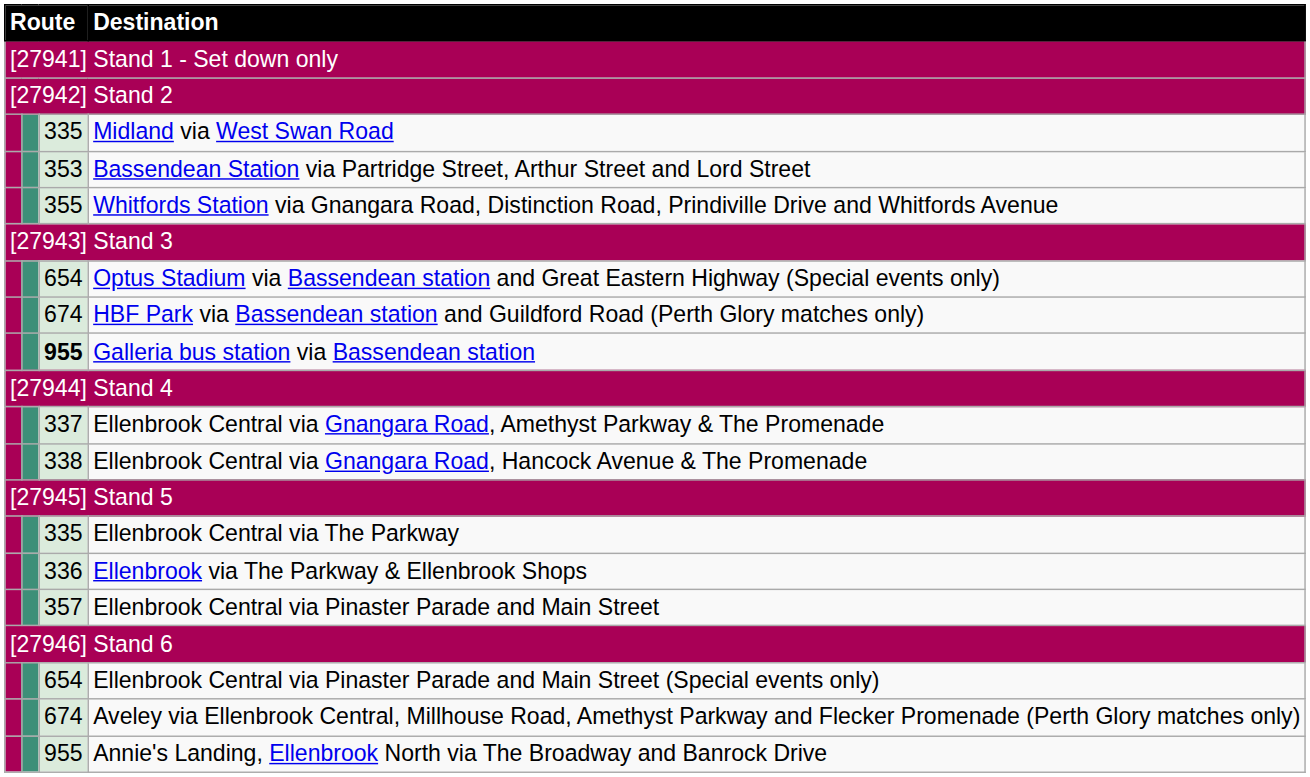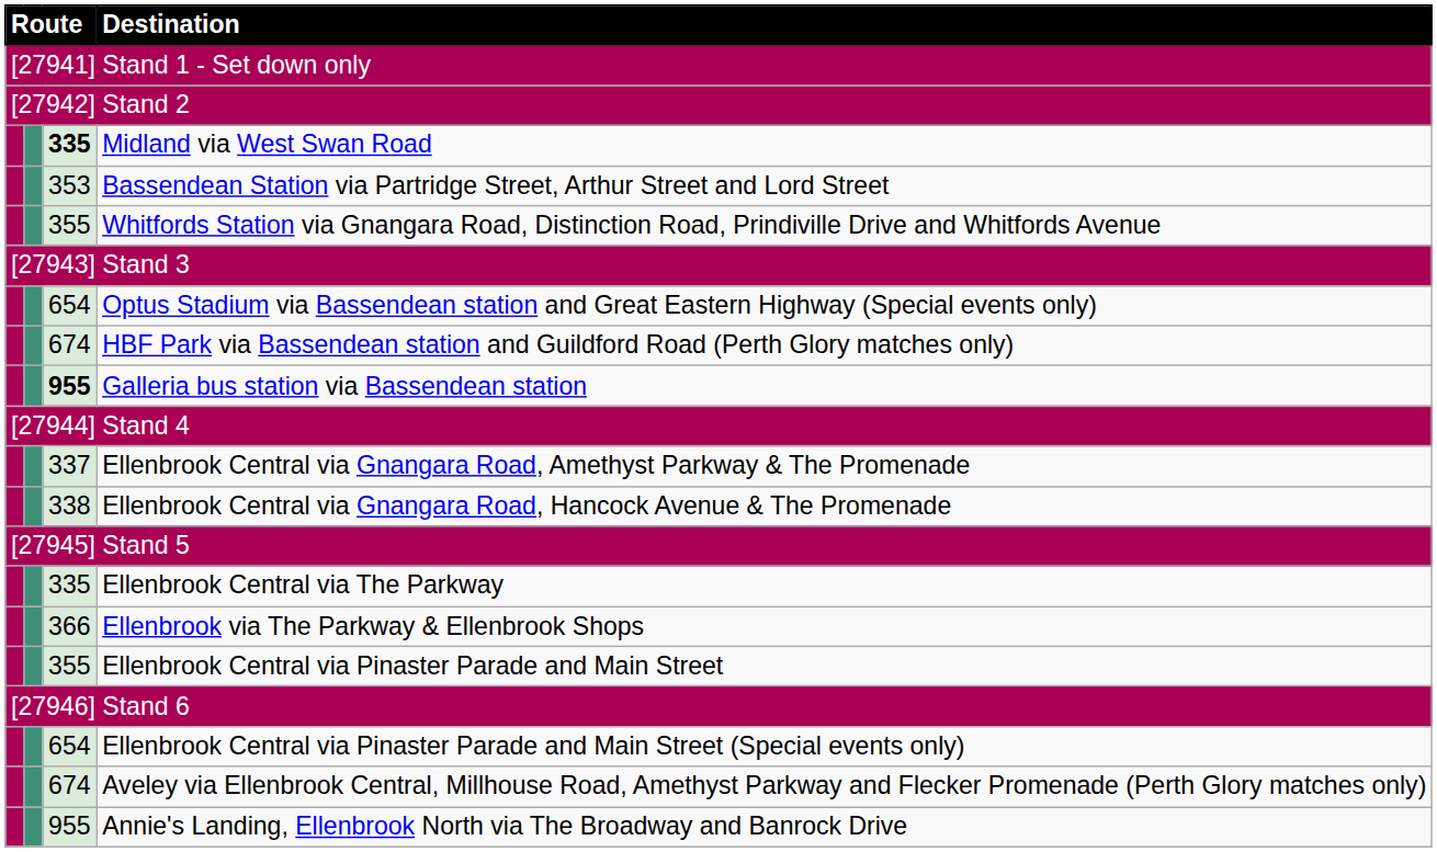Midland via West Swan Road | column 3: normal -> bold
Ellenbrook via The Parkway & Ellenbrook Shops | column 3: 336 -> 366
Ellenbrook Central via Pinaster Parade and Main Street | column 3: 357 -> 355
